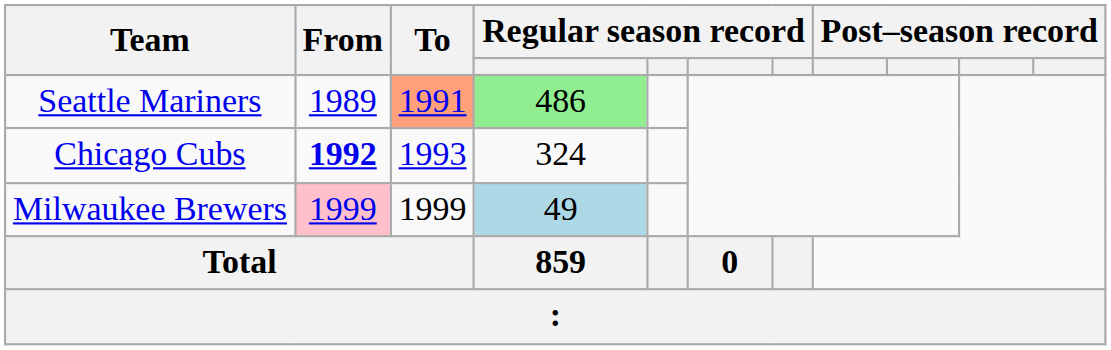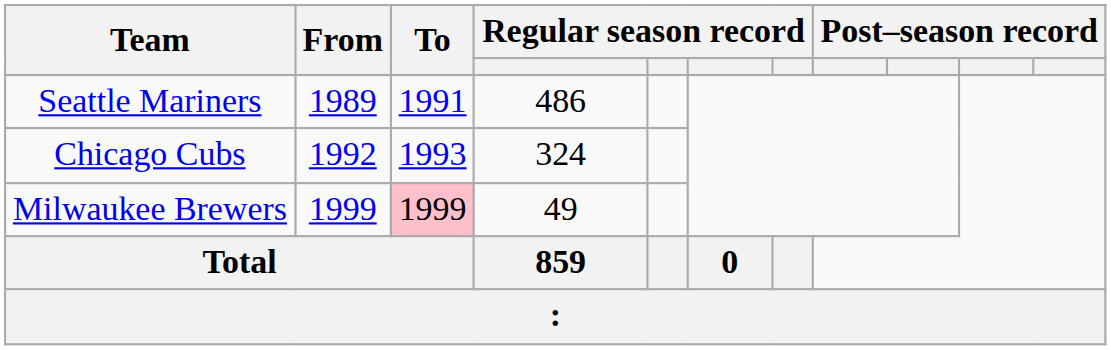Seattle Mariners | To: lightsalmon background -> no background
Seattle Mariners | column 4: lightgreen background -> no background
Chicago Cubs | From: bold -> normal
Milwaukee Brewers | From: pink background -> no background
Milwaukee Brewers | To: no background -> pink background
Milwaukee Brewers | column 4: lightblue background -> no background
